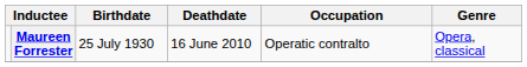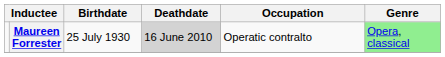Maureen Forrester | Deathdate: no background -> lightgrey background
Maureen Forrester | Genre: no background -> lightgreen background
